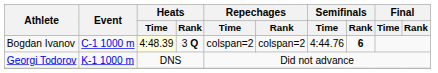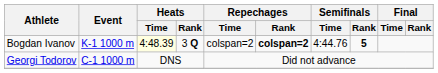Bogdan Ivanov | Event: C-1 1000 m -> K-1 1000 m
Bogdan Ivanov | Repechages / Rank: normal -> bold
Bogdan Ivanov | Semifinals / Rank: 6 -> 5
Georgi Todorov | Event: K-1 1000 m -> C-1 1000 m
